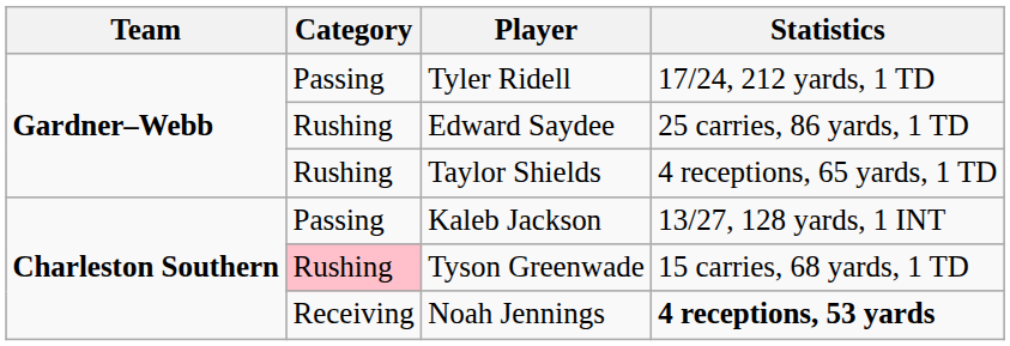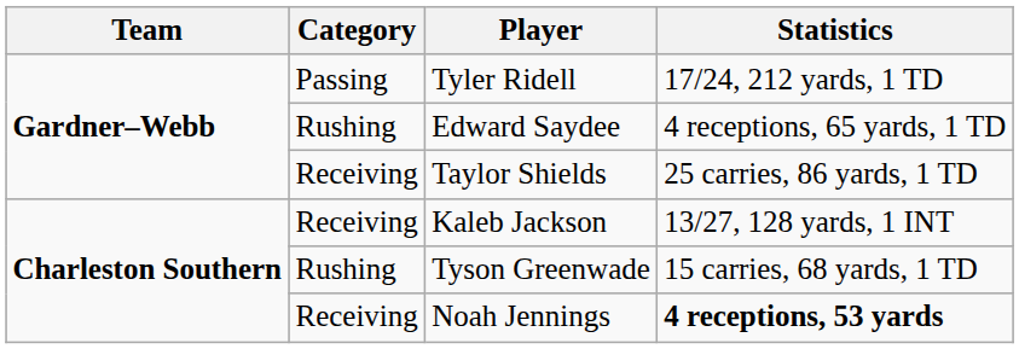Edward Saydee | Statistics: 25 carries, 86 yards, 1 TD -> 4 receptions, 65 yards, 1 TD
Taylor Shields | Category: Rushing -> Receiving
Taylor Shields | Statistics: 4 receptions, 65 yards, 1 TD -> 25 carries, 86 yards, 1 TD
Kaleb Jackson | Category: Passing -> Receiving
Tyson Greenwade | Category: pink background -> no background
